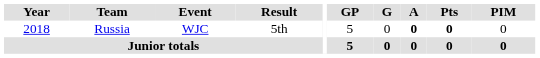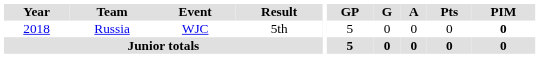Russia | A: bold -> normal
Russia | Pts: bold -> normal
Russia | PIM: normal -> bold
